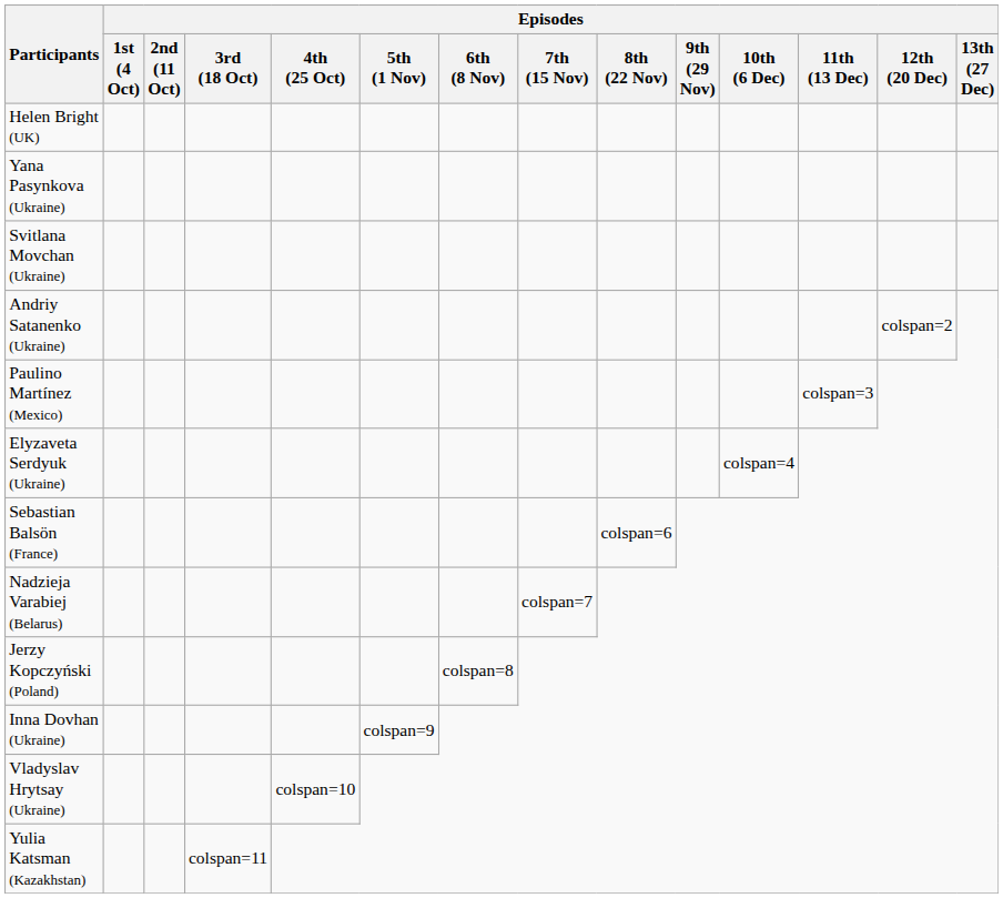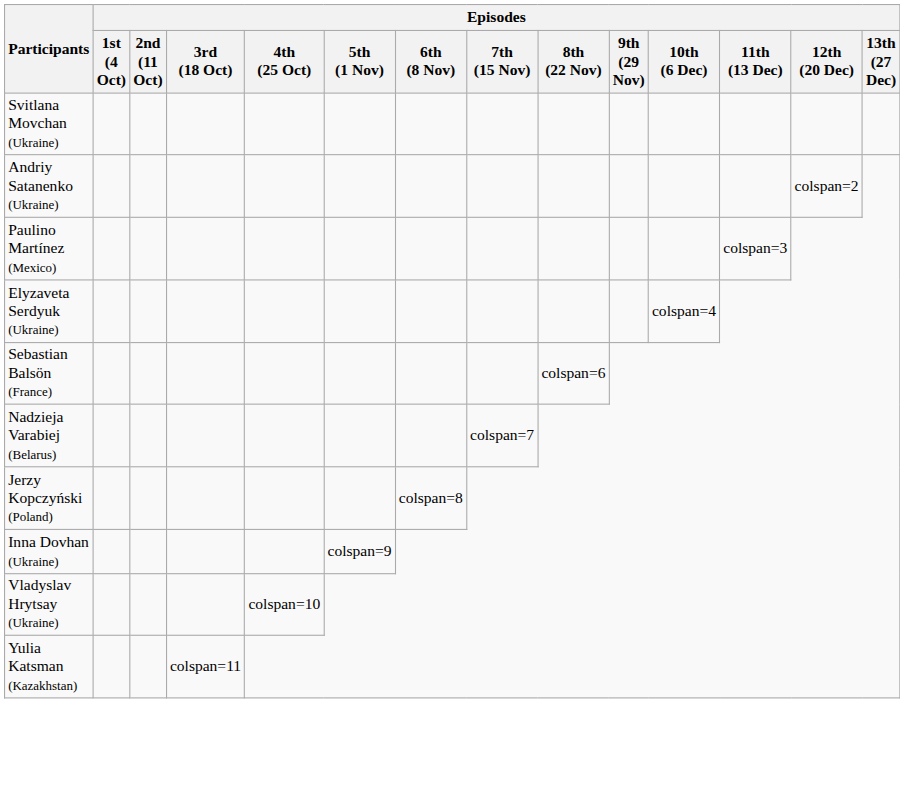- row: Helen Bright (UK)
- row: Yana Pasynkova (Ukraine)
